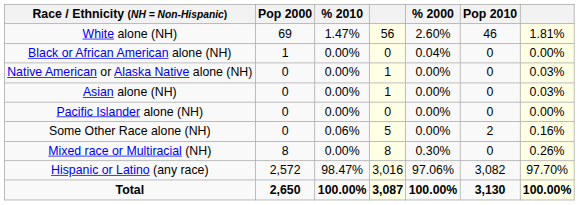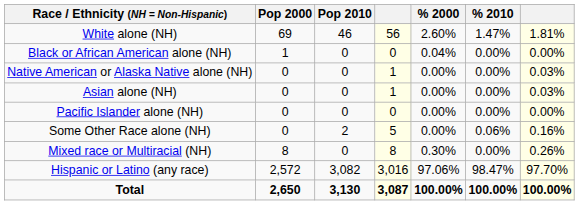columns swapped: Pop 2010 <-> % 2010
